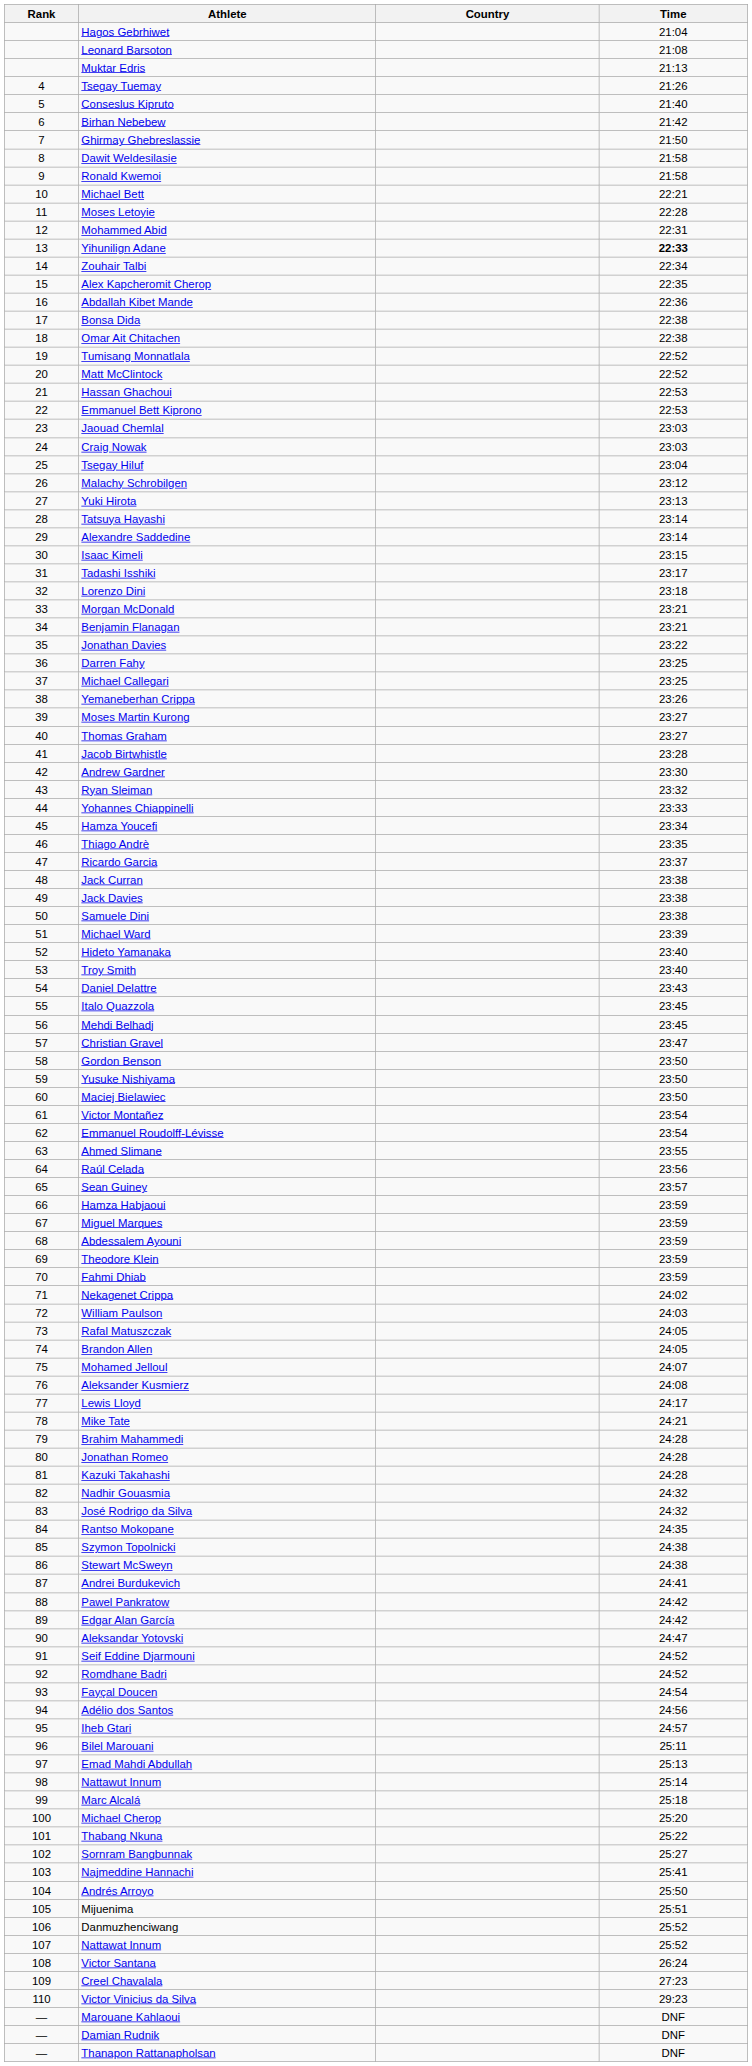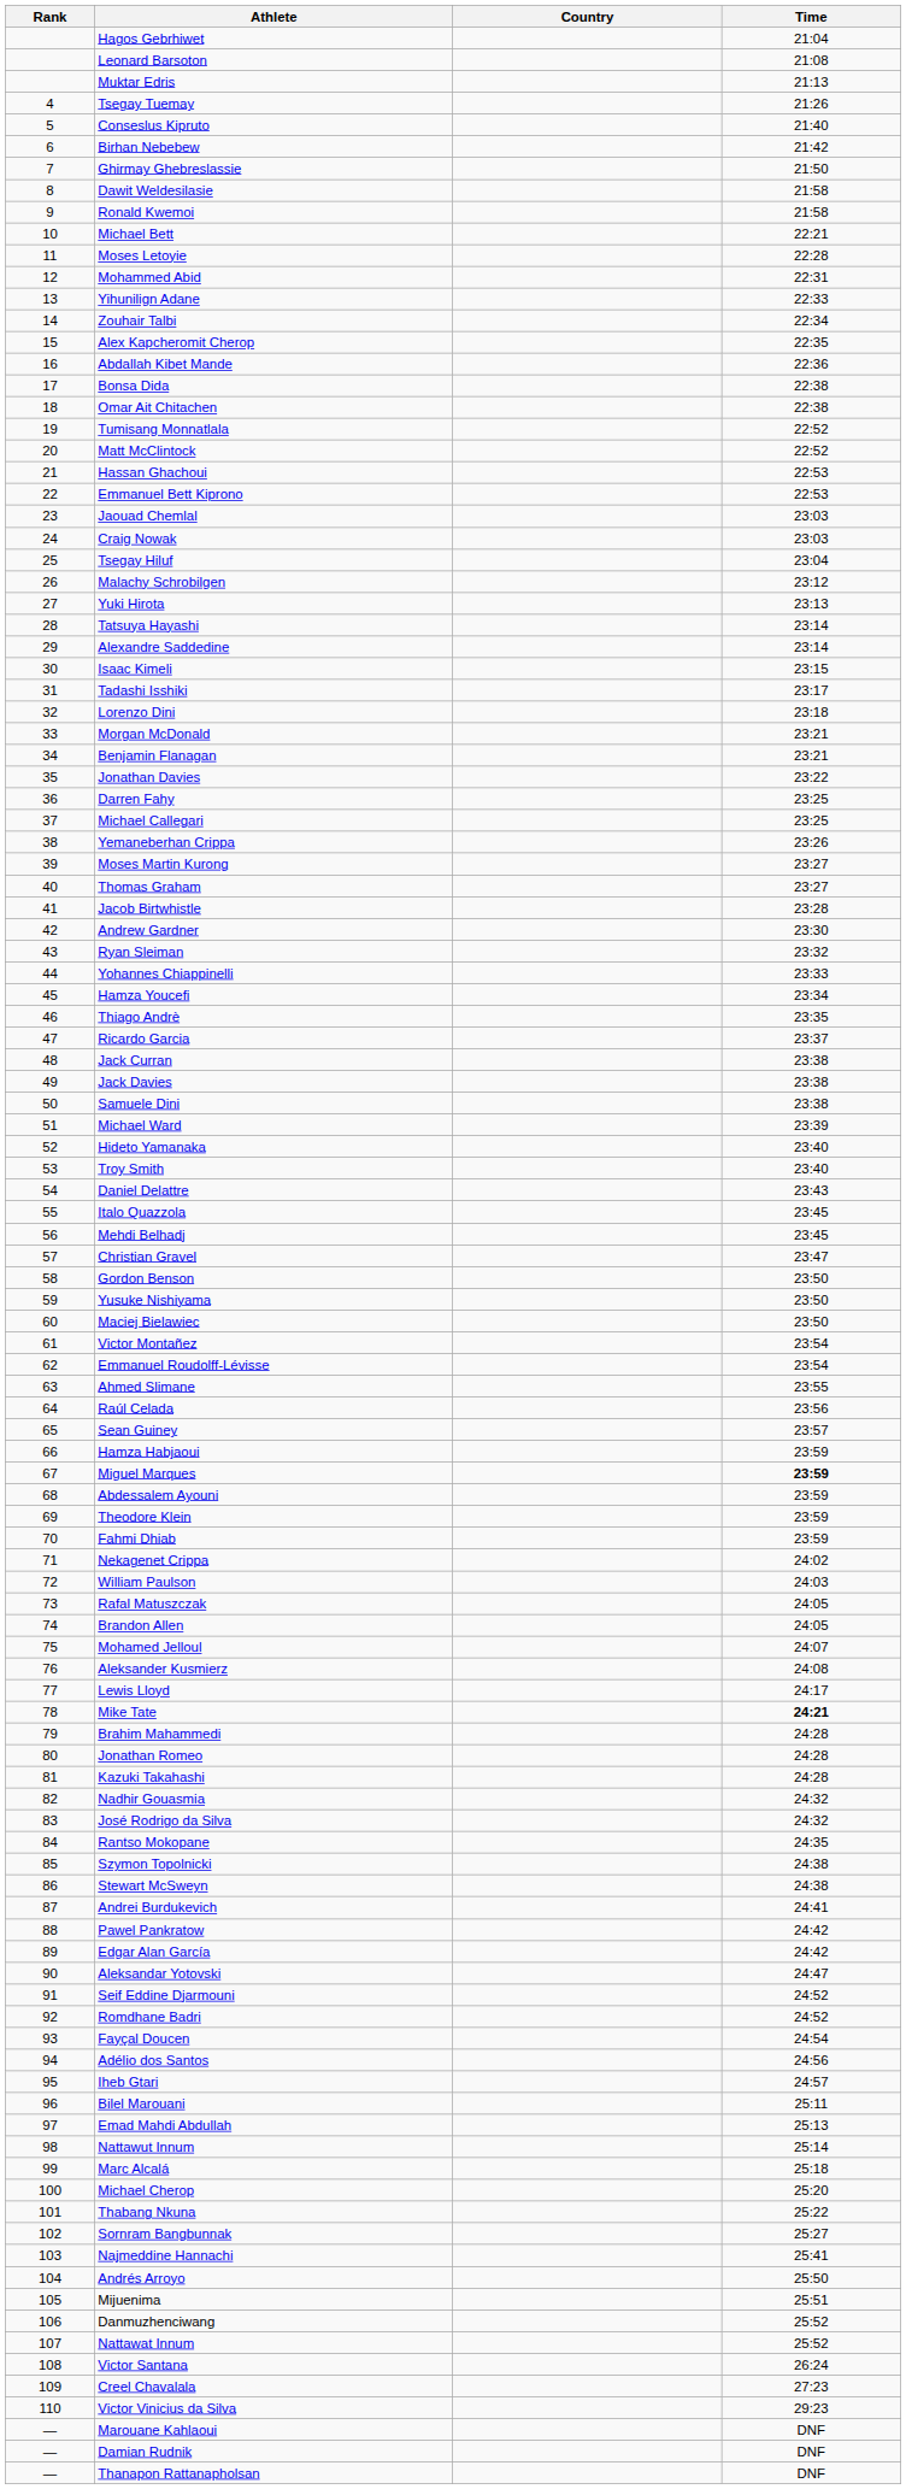Yihunilign Adane | Time: bold -> normal
Miguel Marques | Time: normal -> bold
Mike Tate | Time: normal -> bold
